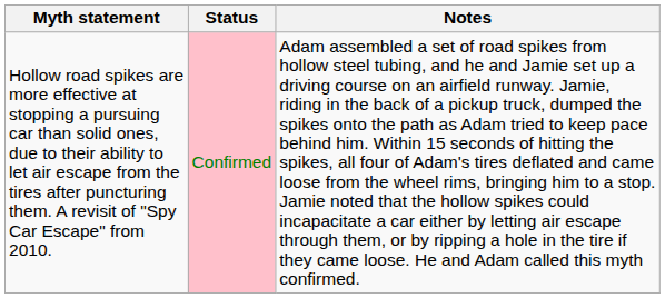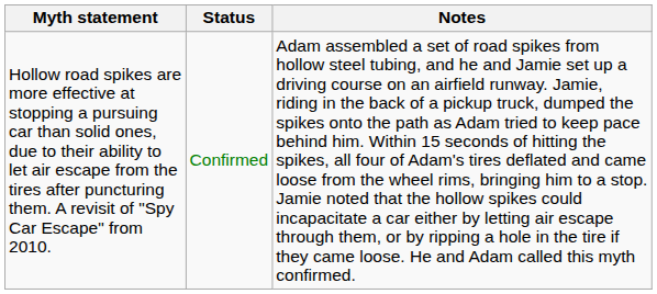row 2 | Status: pink background -> no background
